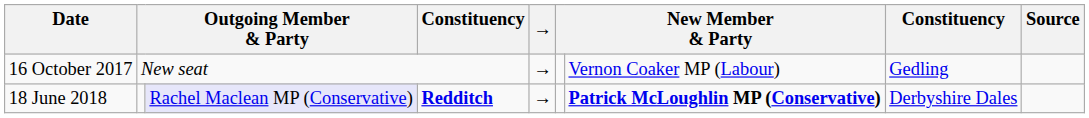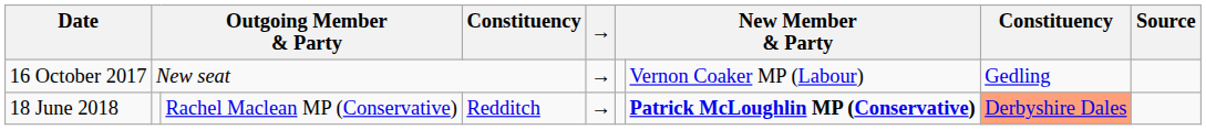18 June 2018 | column 3: lavender background -> no background
18 June 2018 | column 4: bold -> normal
18 June 2018 | column 8: no background -> lightsalmon background
